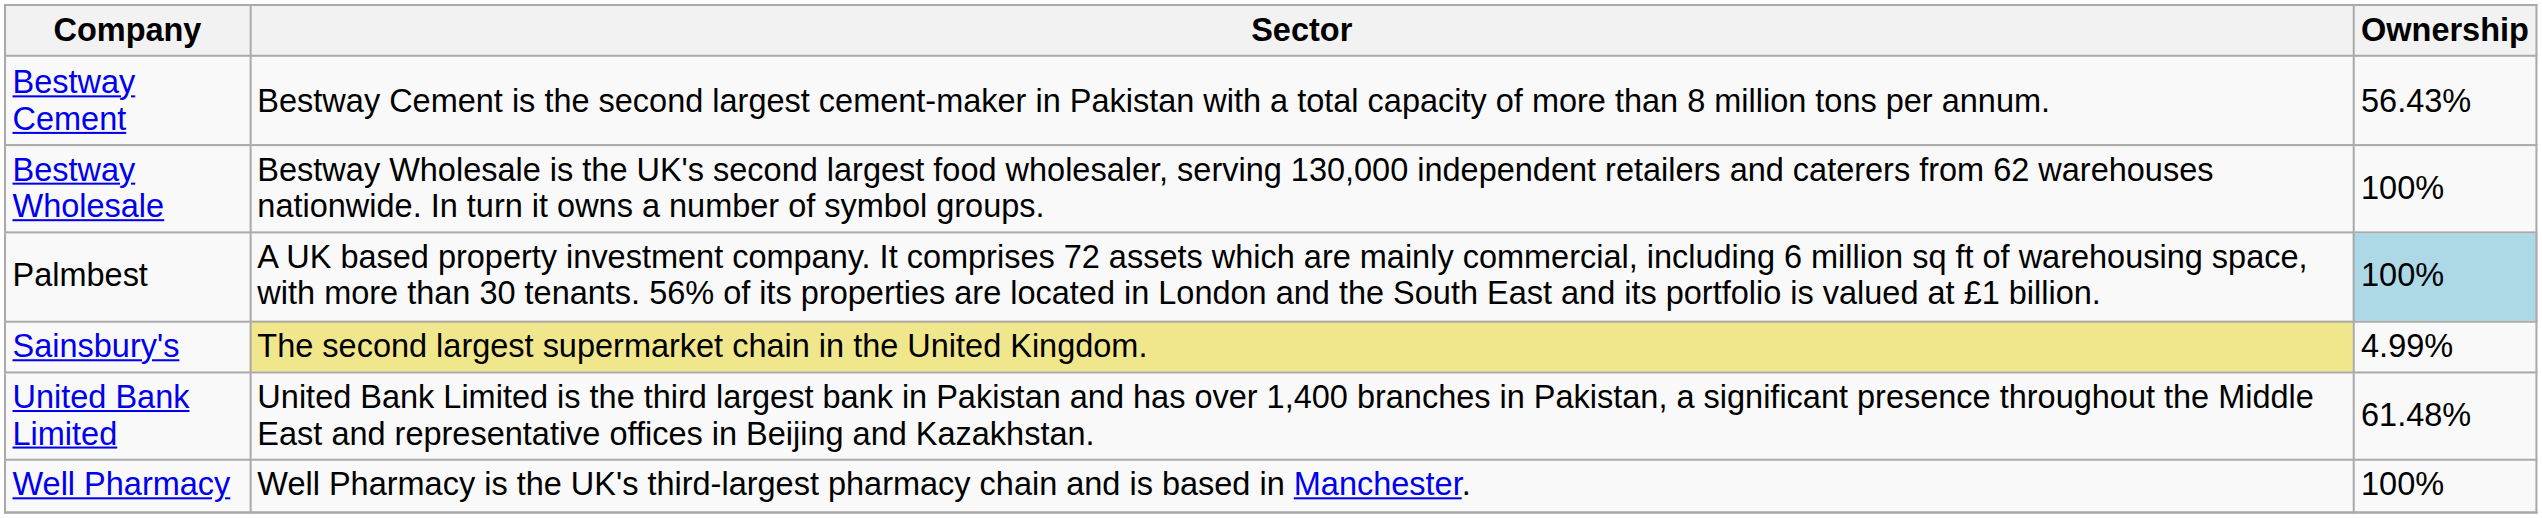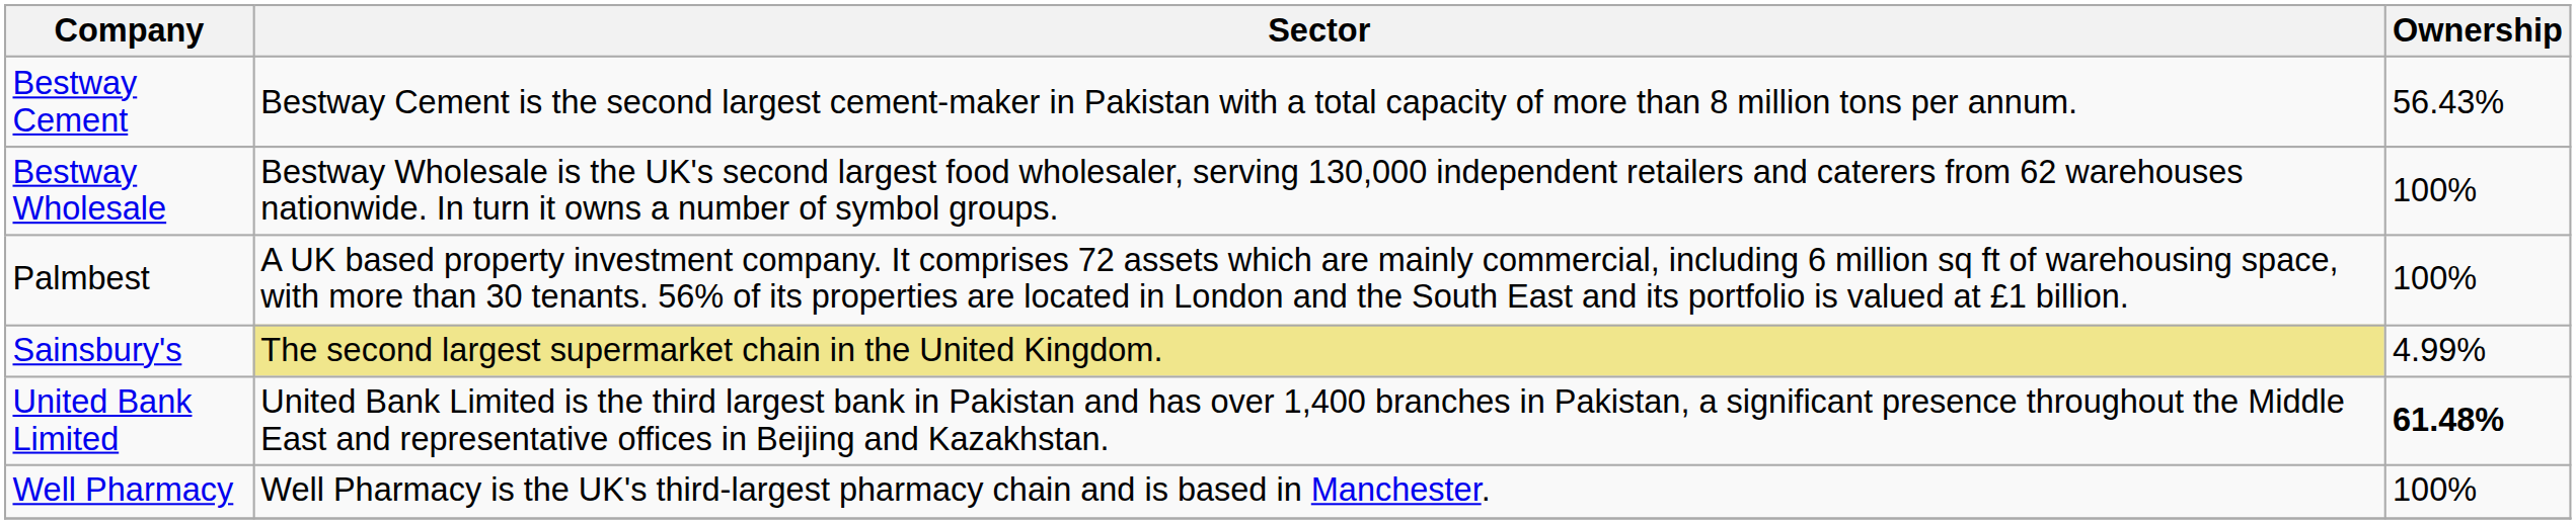Palmbest | Ownership: lightblue background -> no background
United Bank Limited | Ownership: normal -> bold
